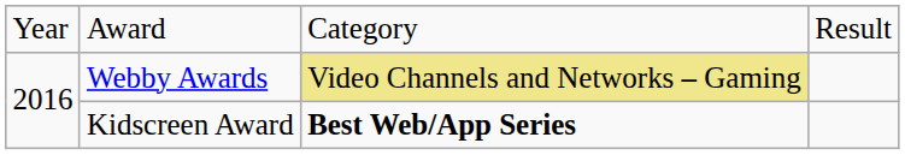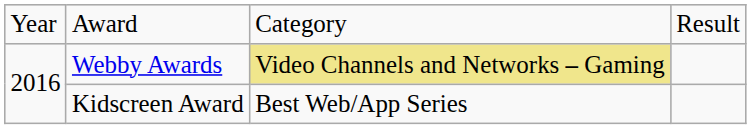Kidscreen Award | column 3: bold -> normal
